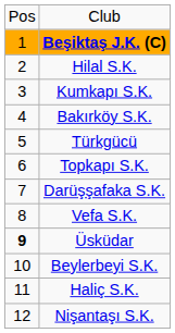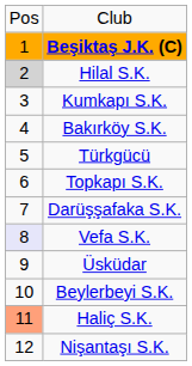Hilal S.K. | column 1: no background -> lightgrey background
Vefa S.K. | column 1: no background -> lavender background
Üsküdar | column 1: bold -> normal
Haliç S.K. | column 1: no background -> lightsalmon background
